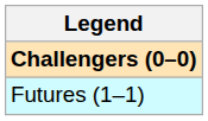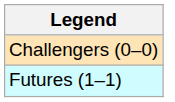row 2 | column 1: bold -> normal
